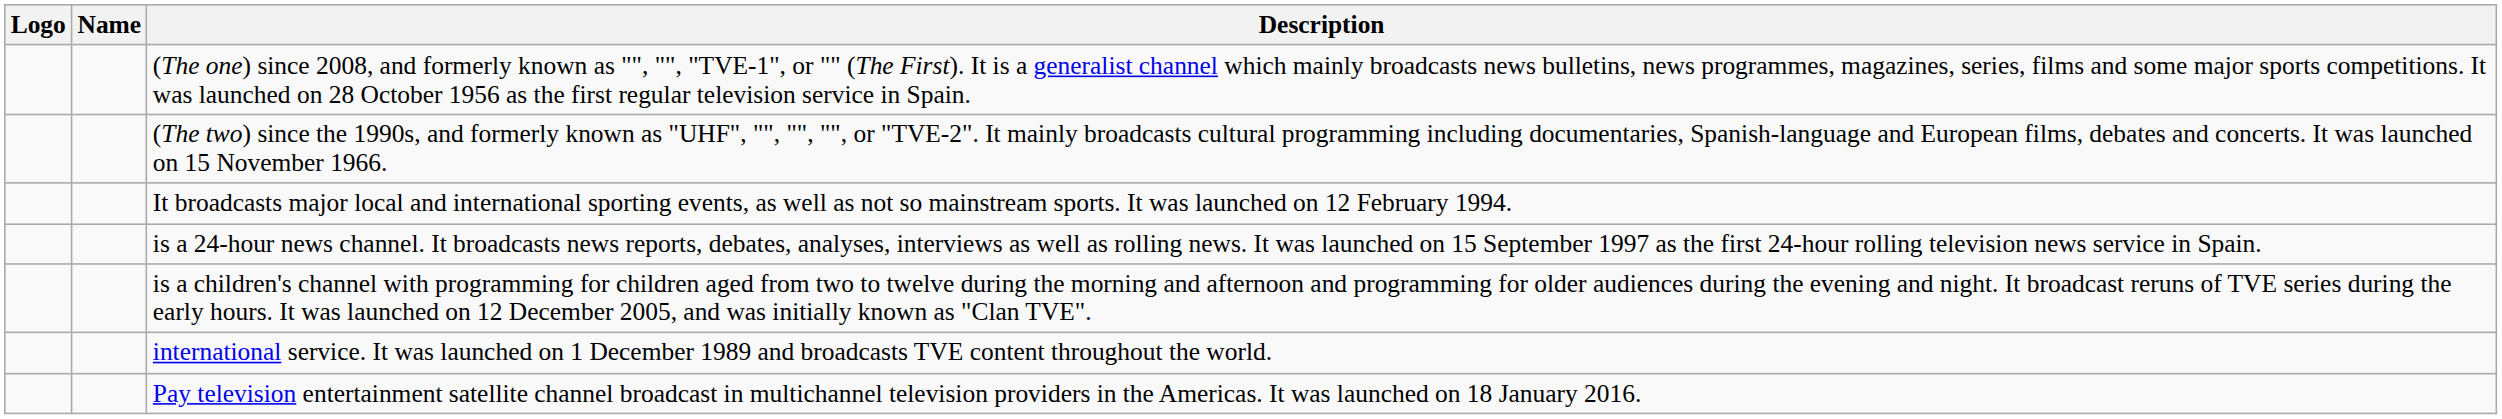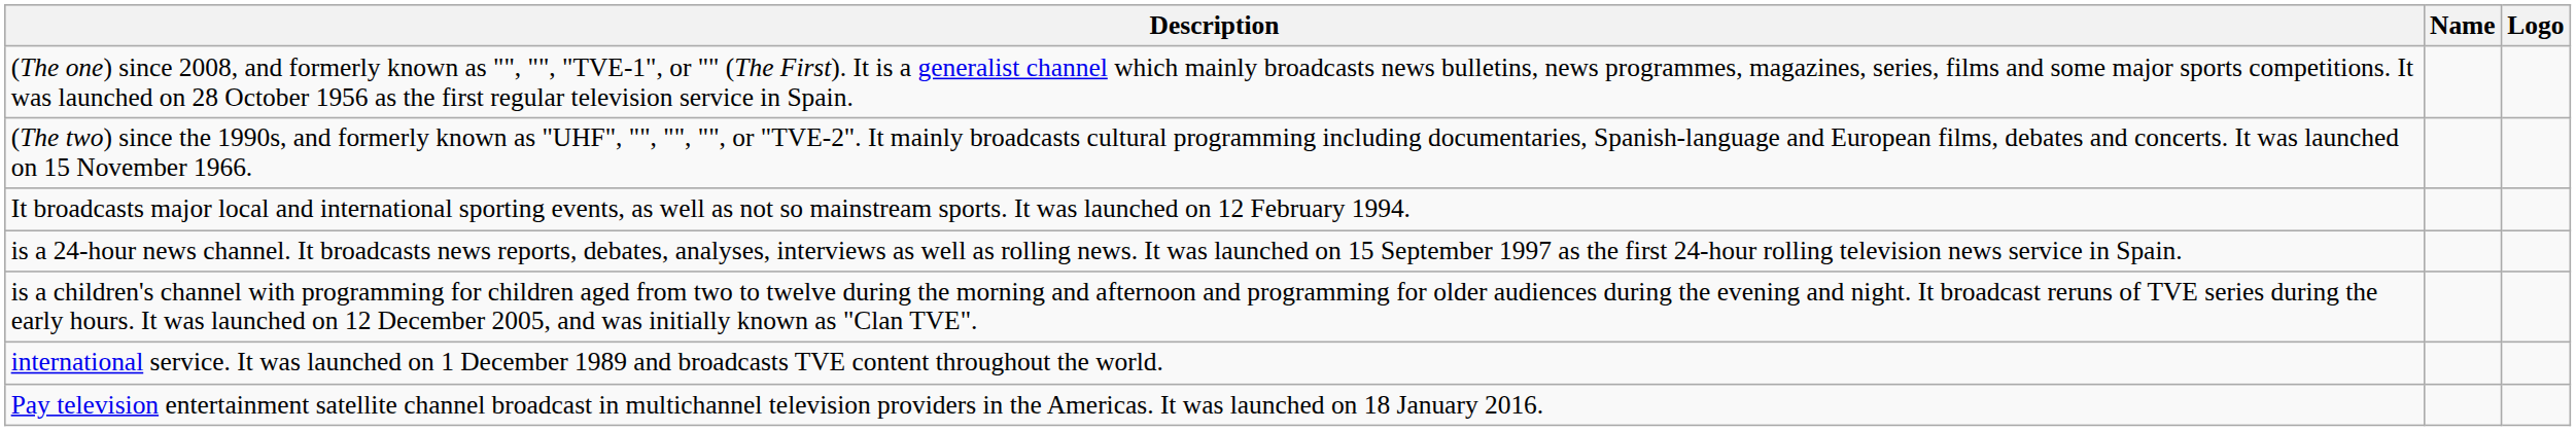columns swapped: Logo <-> Description
